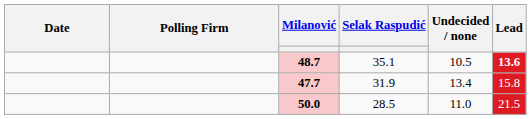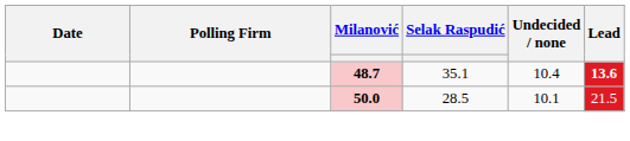48.7 | Undecided / none: 10.5 -> 10.4
- row: 47.7 | 31.9 | 13.4 | 15.8
50.0 | Undecided / none: 11.0 -> 10.1
